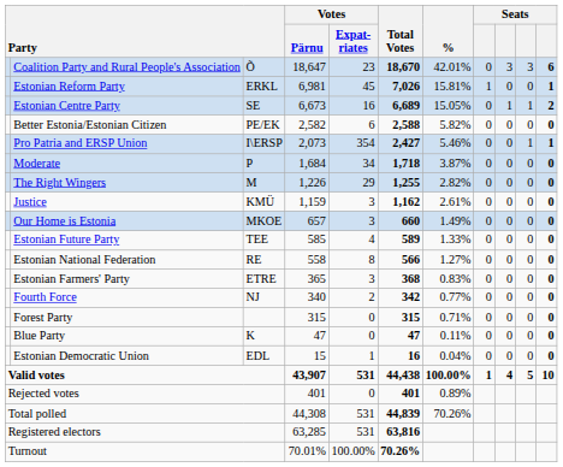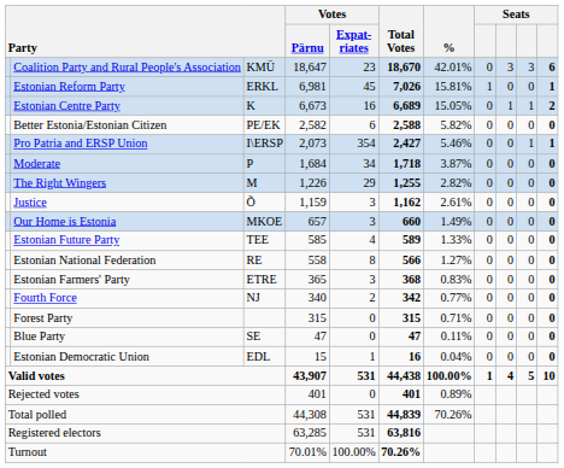Coalition Party and Rural People's Association | column 3: Õ -> KMÜ
Estonian Centre Party | column 3: SE -> K
Justice | column 3: KMÜ -> Õ
Blue Party | column 3: K -> SE
